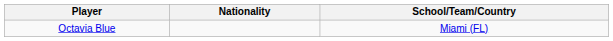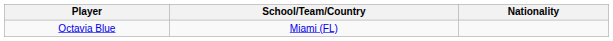columns swapped: Nationality <-> School/Team/Country
